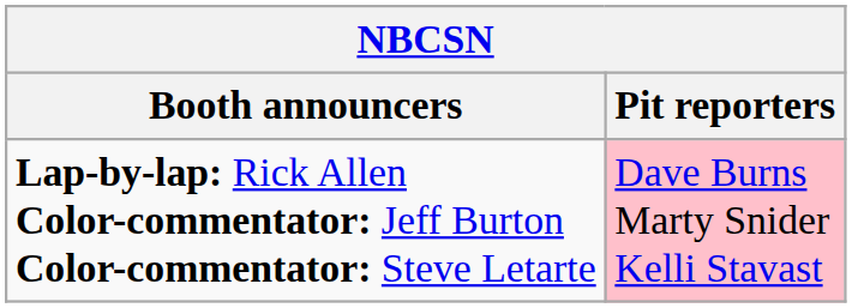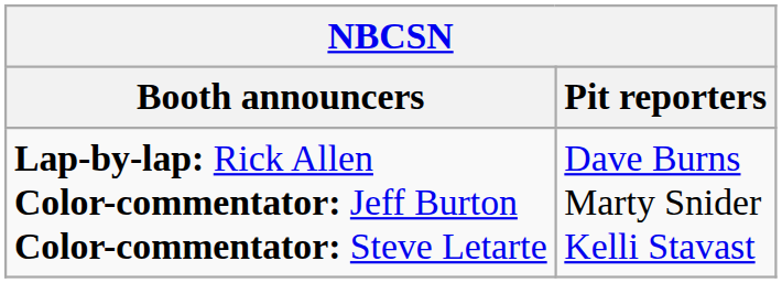row 3 | Pit reporters: pink background -> no background
